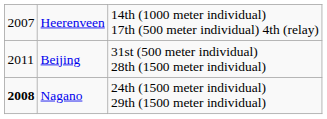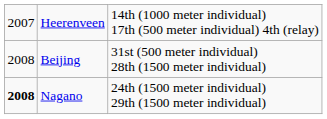Beijing | column 1: 2011 -> 2008
